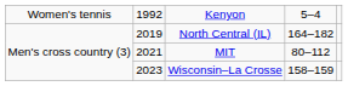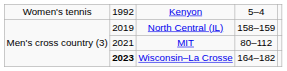North Central (IL) | column 4: 164–182 -> 158–159
Wisconsin–La Crosse | column 2: normal -> bold
Wisconsin–La Crosse | column 4: 158–159 -> 164–182
